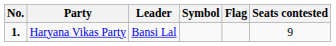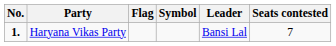columns swapped: Flag <-> Leader
Haryana Vikas Party | Seats contested: 9 -> 7
